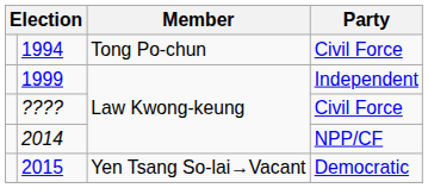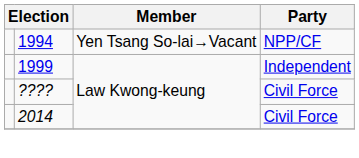1994 | Member: Tong Po-chun -> Yen Tsang So-lai→Vacant
1994 | Party: Civil Force -> NPP/CF
2014 | Party: NPP/CF -> Civil Force
- row: 2015 | Yen Tsang So-lai→Vacant | Democratic
